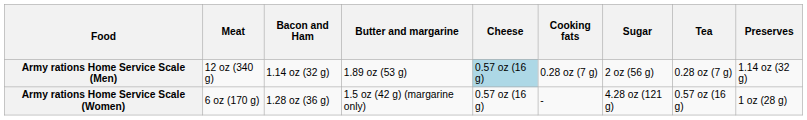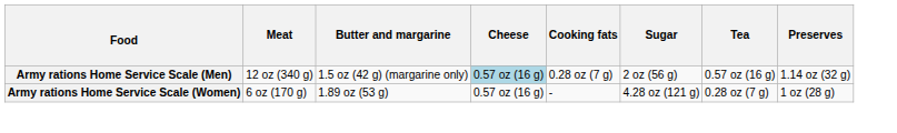- column: Bacon and Ham | 1.14 oz (32 g) | 1.28 oz (36 g)
Army rations Home Service Scale (Men) | Butter and margarine: 1.89 oz (53 g) -> 1.5 oz (42 g) (margarine only)
Army rations Home Service Scale (Men) | Tea: 0.28 oz (7 g) -> 0.57 oz (16 g)
Army rations Home Service Scale (Women) | Butter and margarine: 1.5 oz (42 g) (margarine only) -> 1.89 oz (53 g)
Army rations Home Service Scale (Women) | Tea: 0.57 oz (16 g) -> 0.28 oz (7 g)
